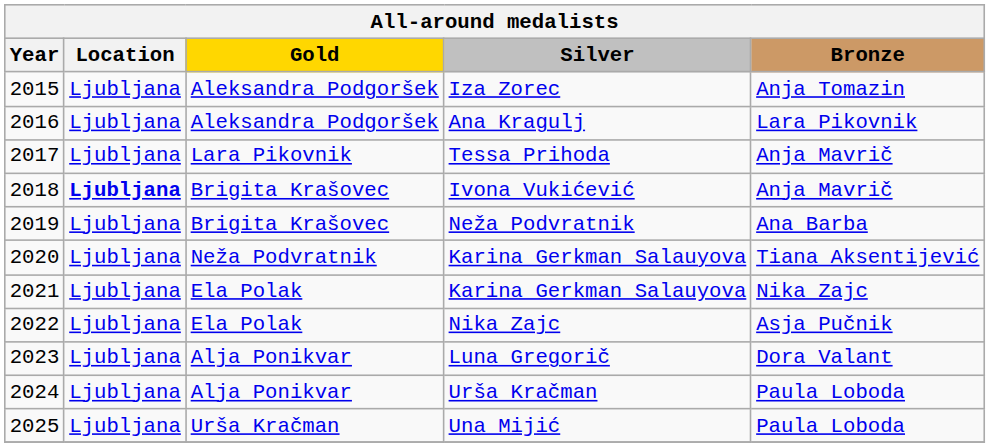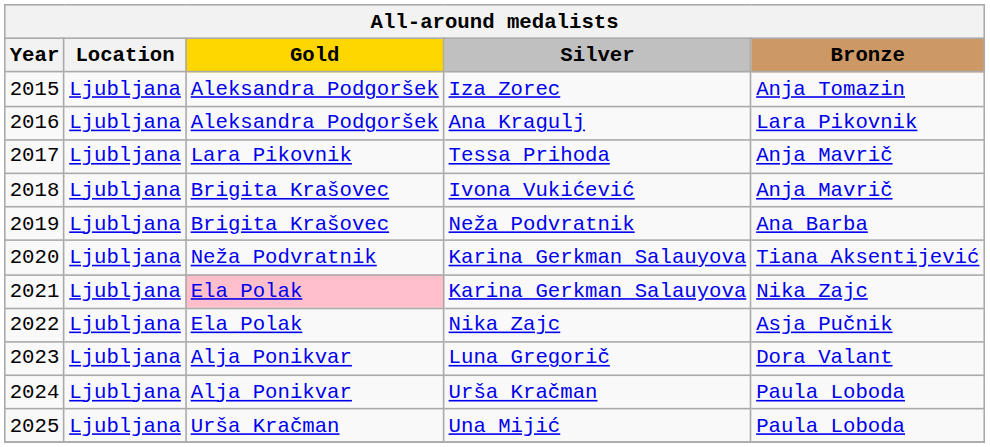Ivona Vukićević | Location: bold -> normal
2021 / Karina Gerkman Salauyova | Gold: no background -> pink background
